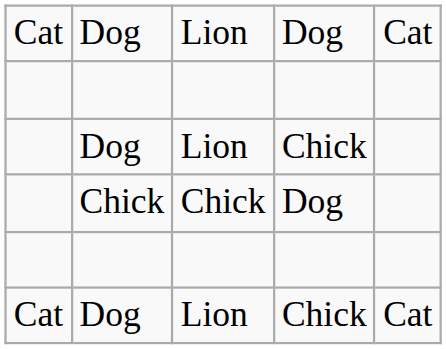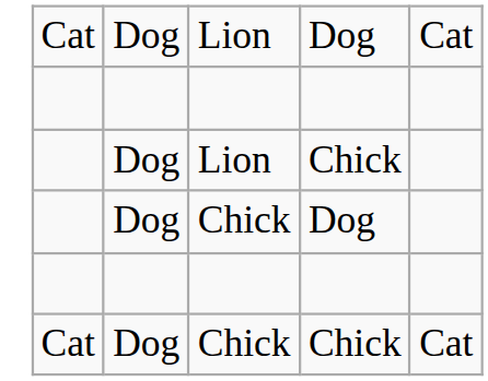row 4 | column 2: Chick -> Dog
row 6 | column 3: Lion -> Chick
